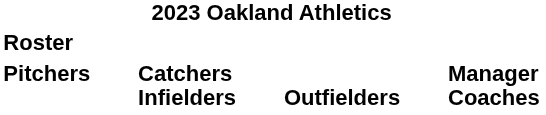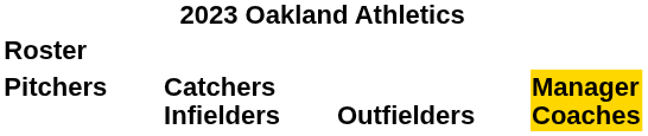Pitchers | column 4: no background -> gold background
